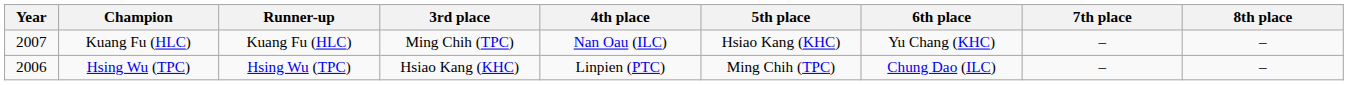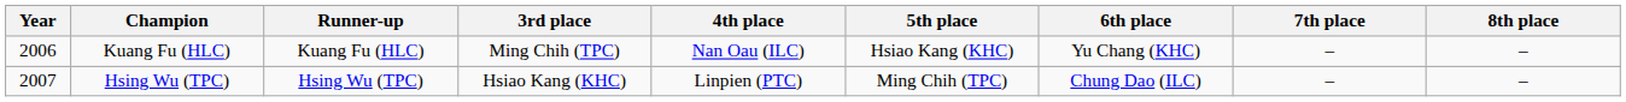row 2 | Year: 2007 -> 2006
row 3 | Year: 2006 -> 2007
